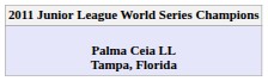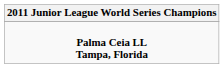row 2 | column 1: lavender background -> no background
